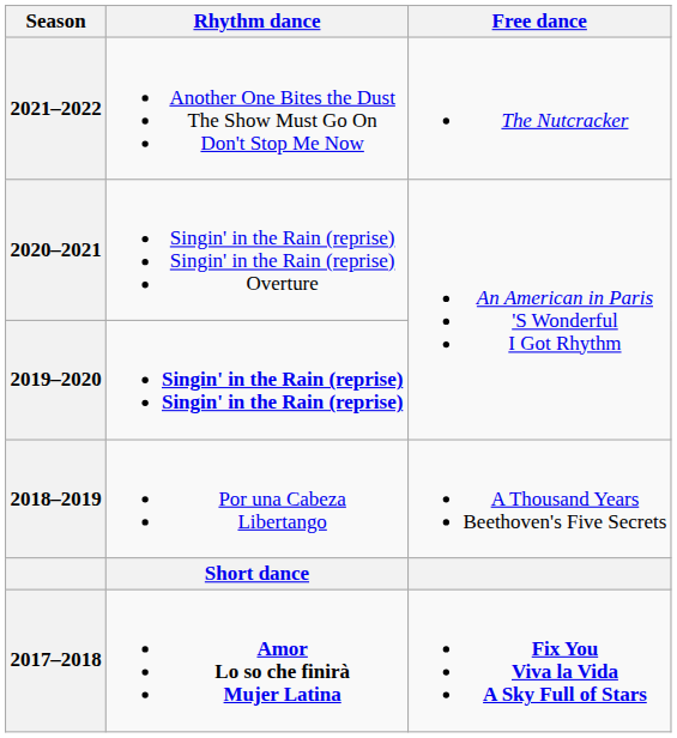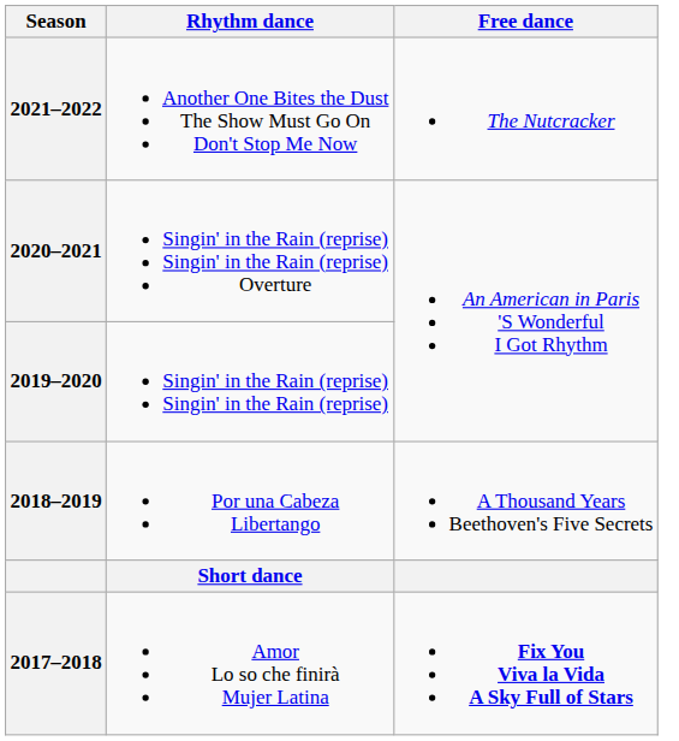2019–2020 | Rhythm dance: bold -> normal
2017–2018 | Rhythm dance: bold -> normal
